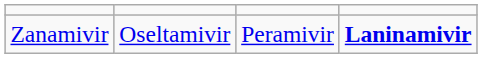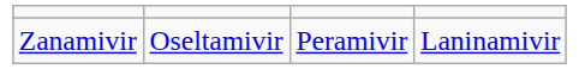Zanamivir | column 4: bold -> normal
